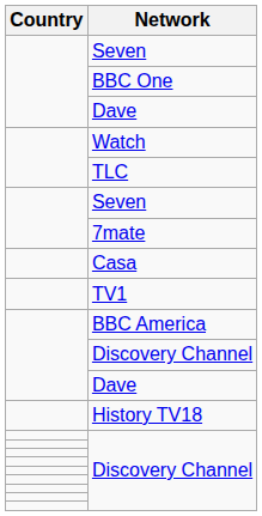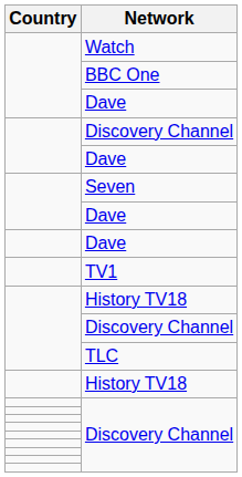row 2 | Network: Seven -> Watch
row 5 | Network: Watch -> Discovery Channel
row 6 | Network: TLC -> Dave
row 8 | Network: 7mate -> Dave
row 9 | Network: Casa -> Dave
row 11 | Network: BBC America -> History TV18
row 13 | Network: Dave -> TLC
